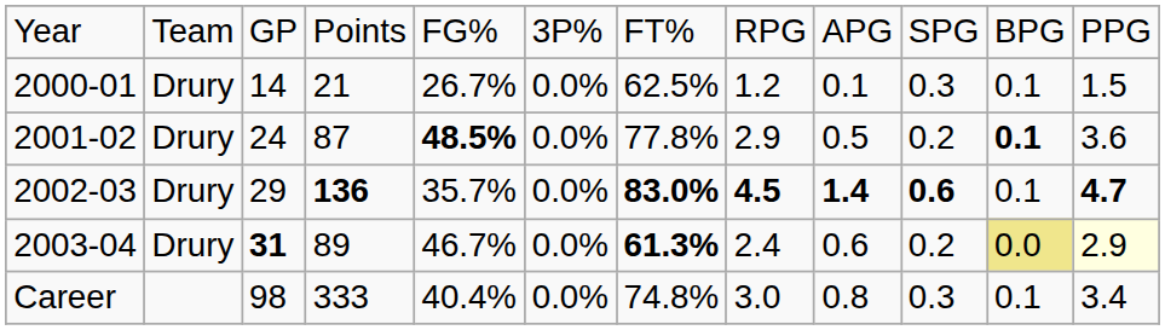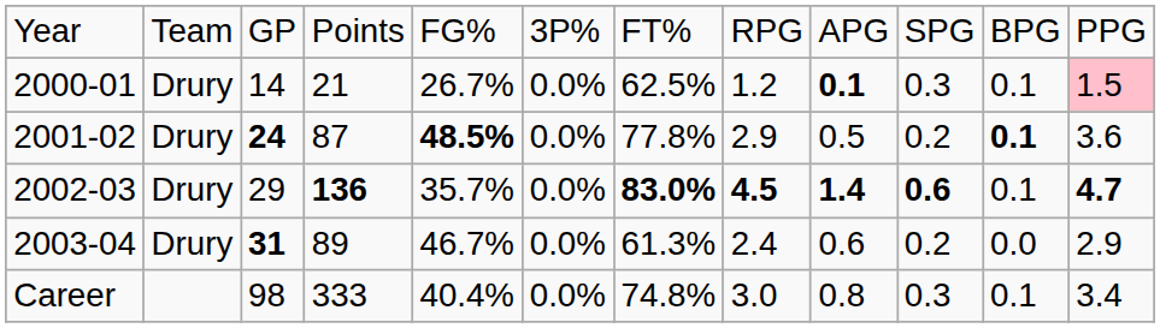2000-01 | column 9: normal -> bold
2000-01 | column 12: no background -> pink background
2001-02 | column 3: normal -> bold
2003-04 | column 7: bold -> normal
2003-04 | column 11: khaki background -> no background
2003-04 | column 12: lightyellow background -> no background
